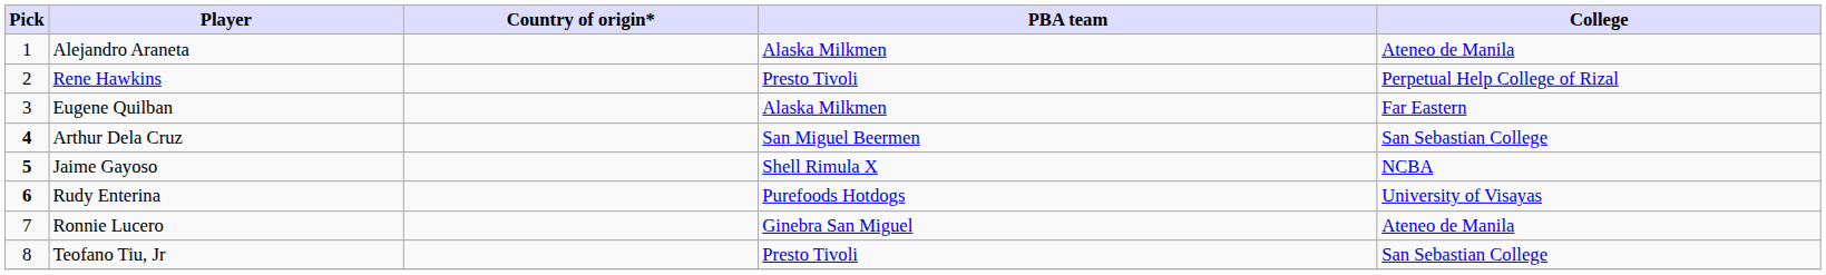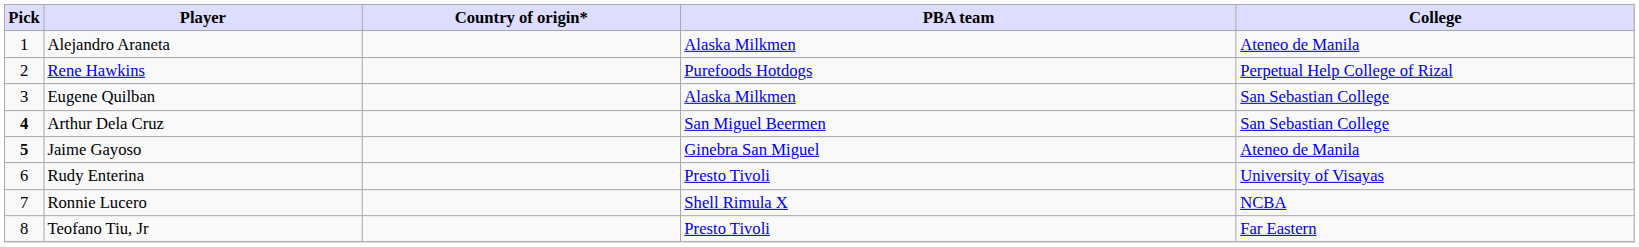Rene Hawkins | PBA team: Presto Tivoli -> Purefoods Hotdogs
Eugene Quilban | College: Far Eastern -> San Sebastian College
Jaime Gayoso | PBA team: Shell Rimula X -> Ginebra San Miguel
Jaime Gayoso | College: NCBA -> Ateneo de Manila
Rudy Enterina | Pick: bold -> normal
Rudy Enterina | PBA team: Purefoods Hotdogs -> Presto Tivoli
Ronnie Lucero | PBA team: Ginebra San Miguel -> Shell Rimula X
Ronnie Lucero | College: Ateneo de Manila -> NCBA
Teofano Tiu, Jr | College: San Sebastian College -> Far Eastern
